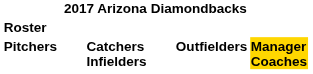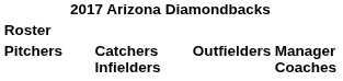Pitchers | column 4: gold background -> no background
